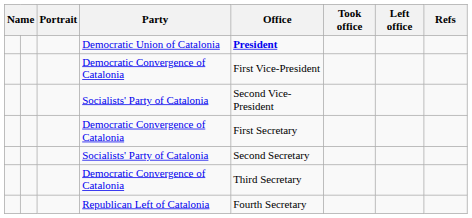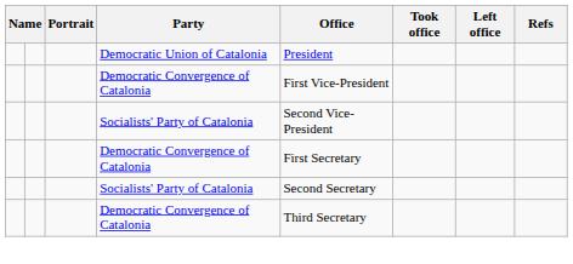Democratic Union of Catalonia | Office: bold -> normal
- row: Republican Left of Catalonia | Fourth Secretary
